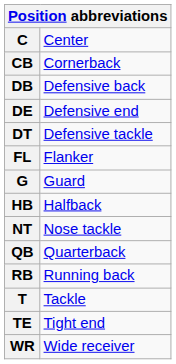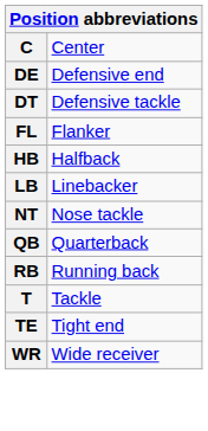- row: CB | Cornerback
- row: DB | Defensive back
- row: G | Guard
+ row: LB | Linebacker
